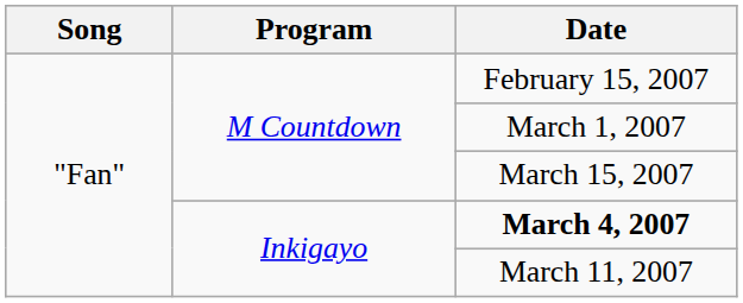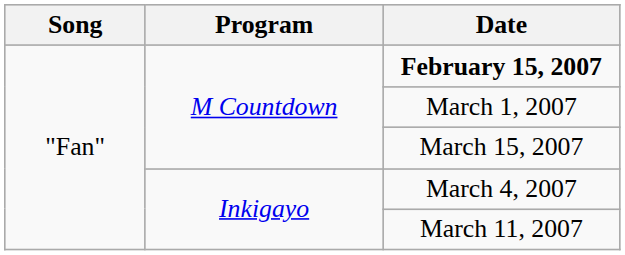February 15, 2007 | Date: normal -> bold
March 4, 2007 | Date: bold -> normal
